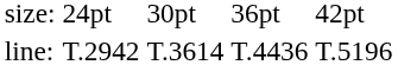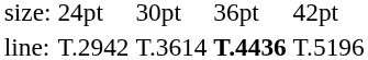line: | column 4: normal -> bold
